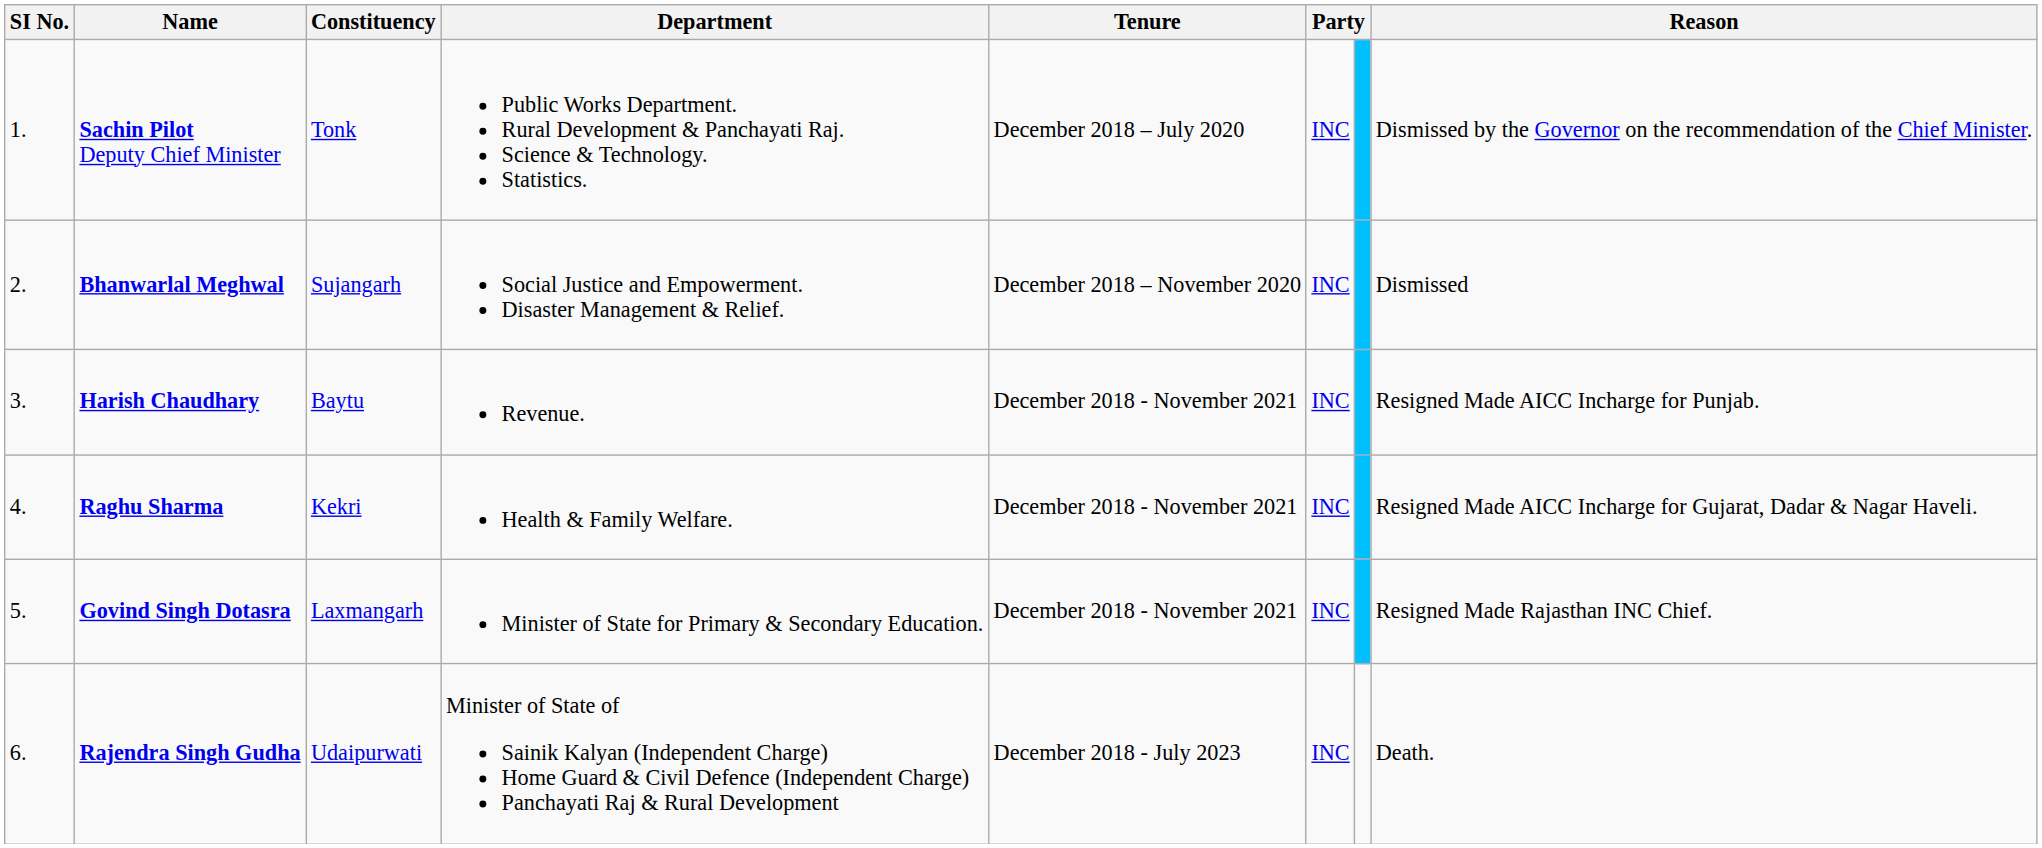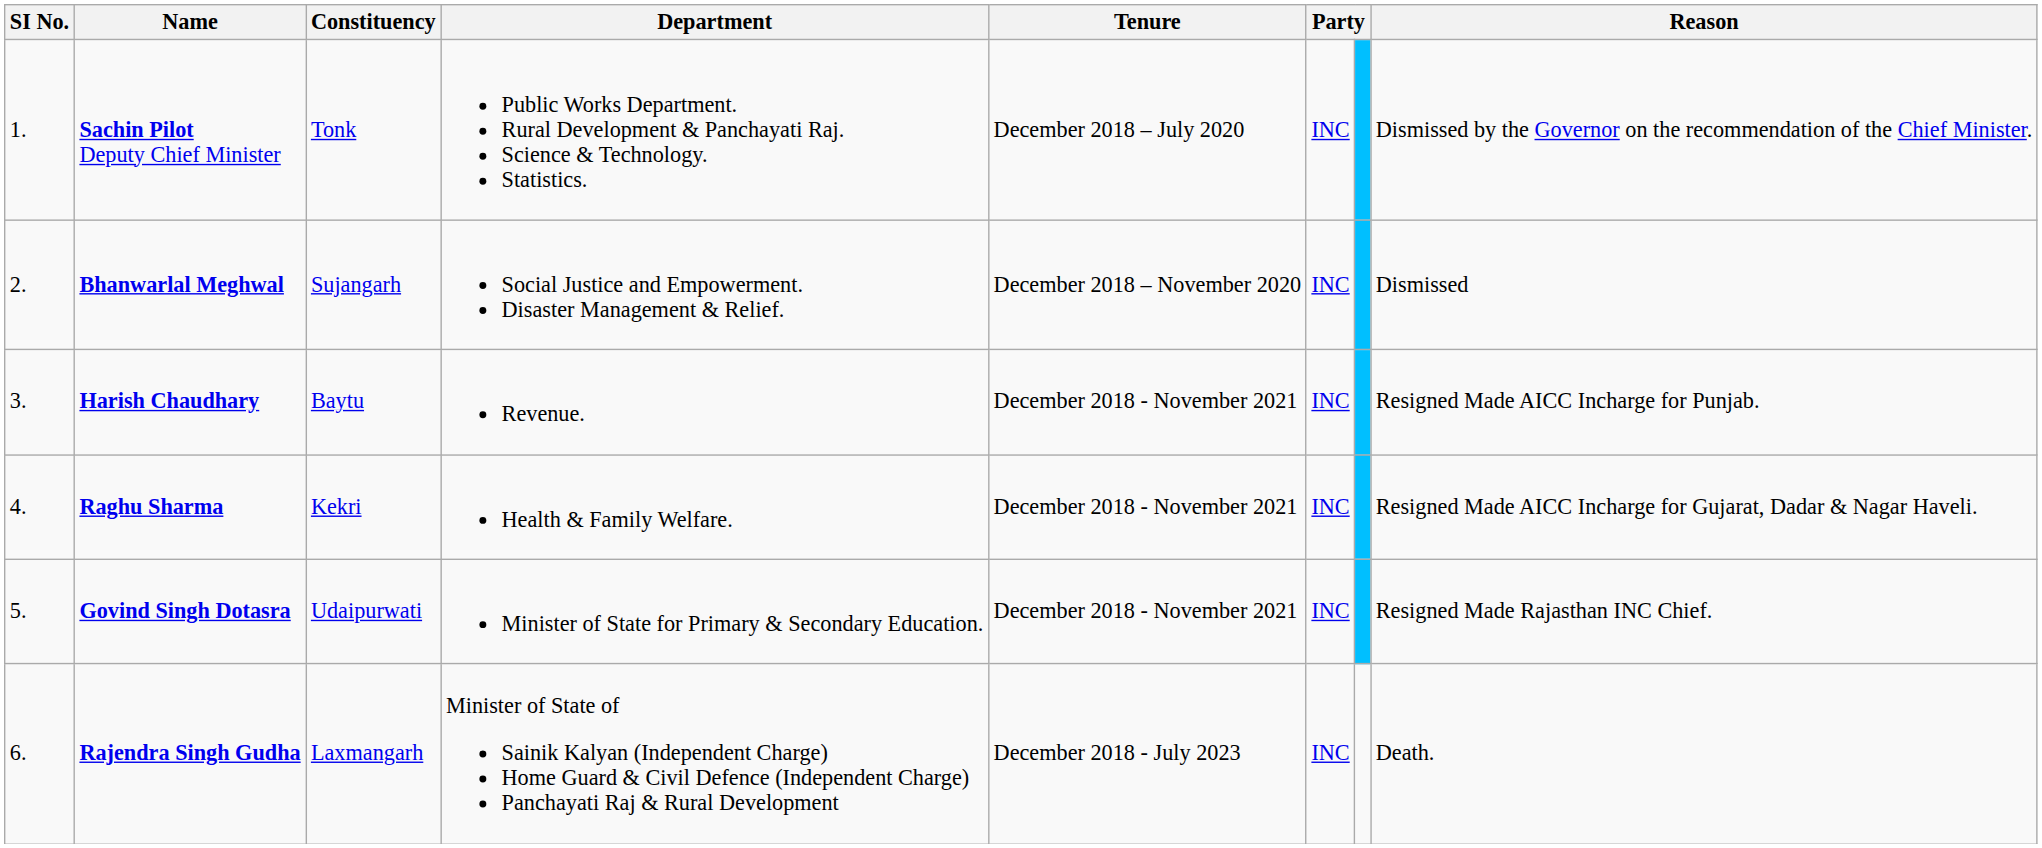Govind Singh Dotasra | Constituency: Laxmangarh -> Udaipurwati
Rajendra Singh Gudha | Constituency: Udaipurwati -> Laxmangarh
